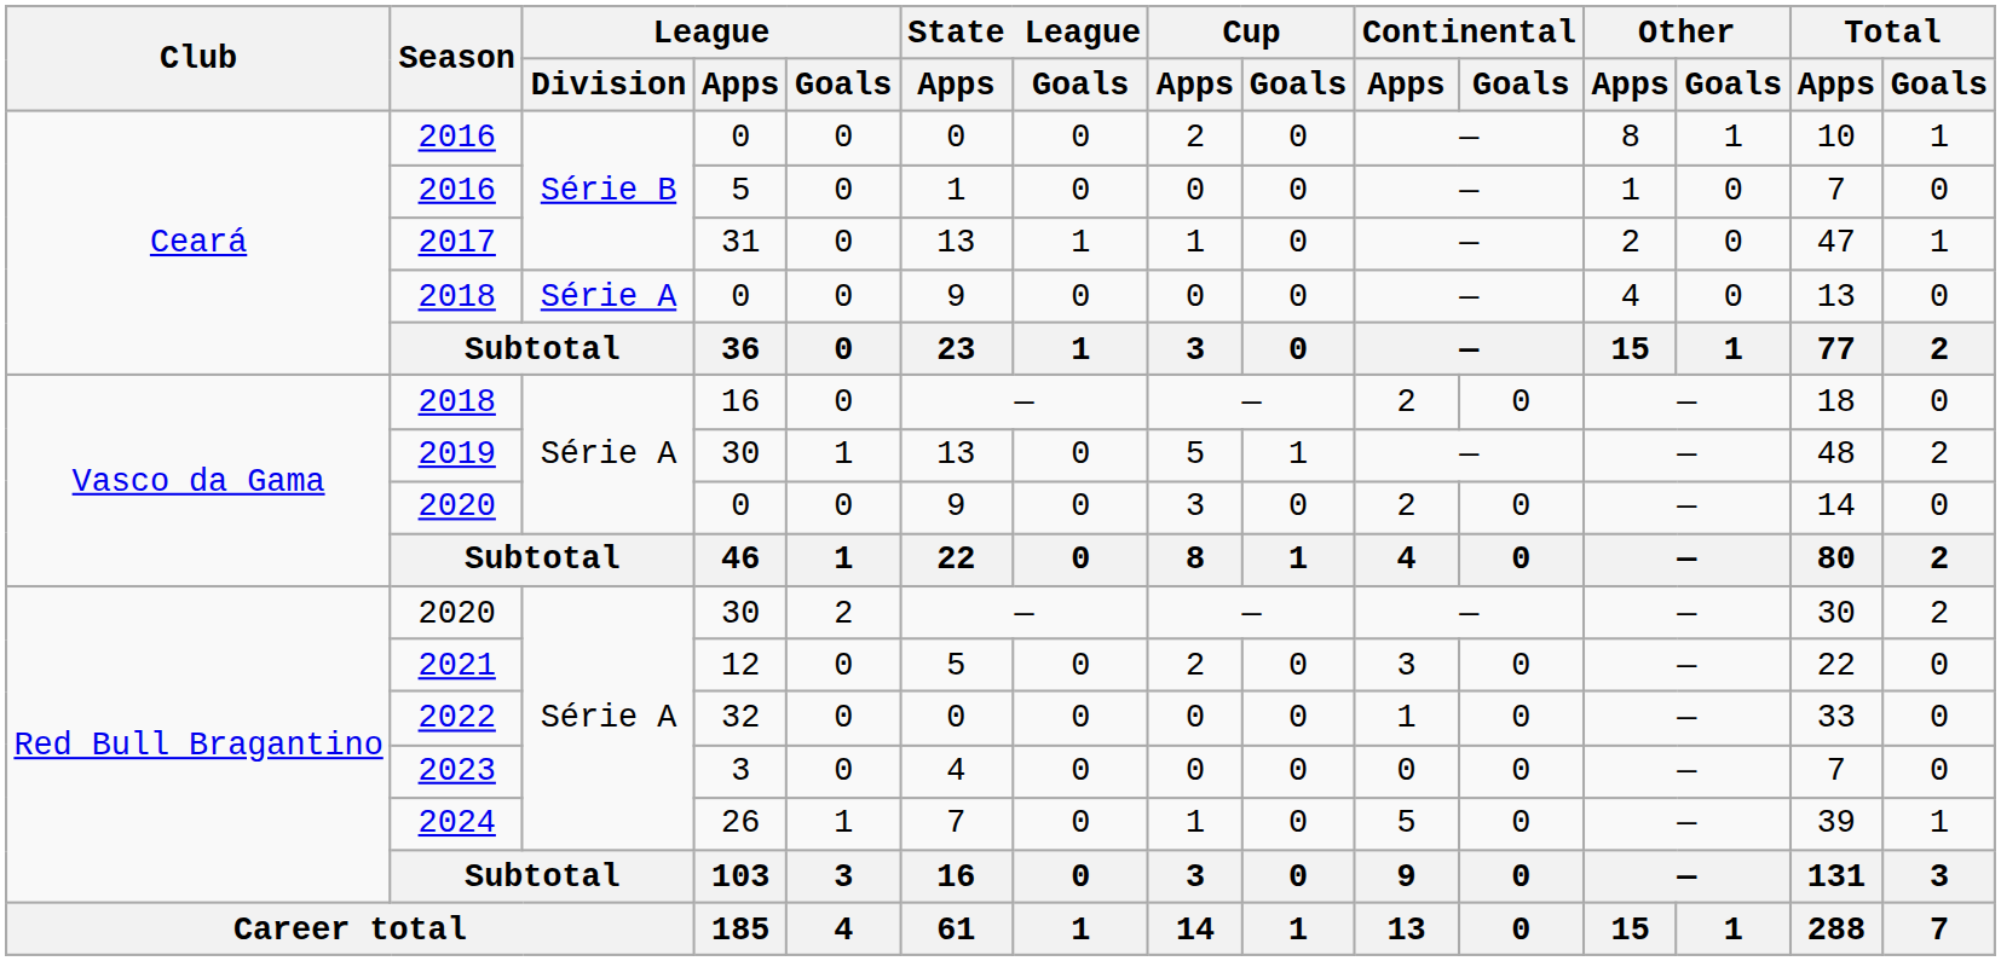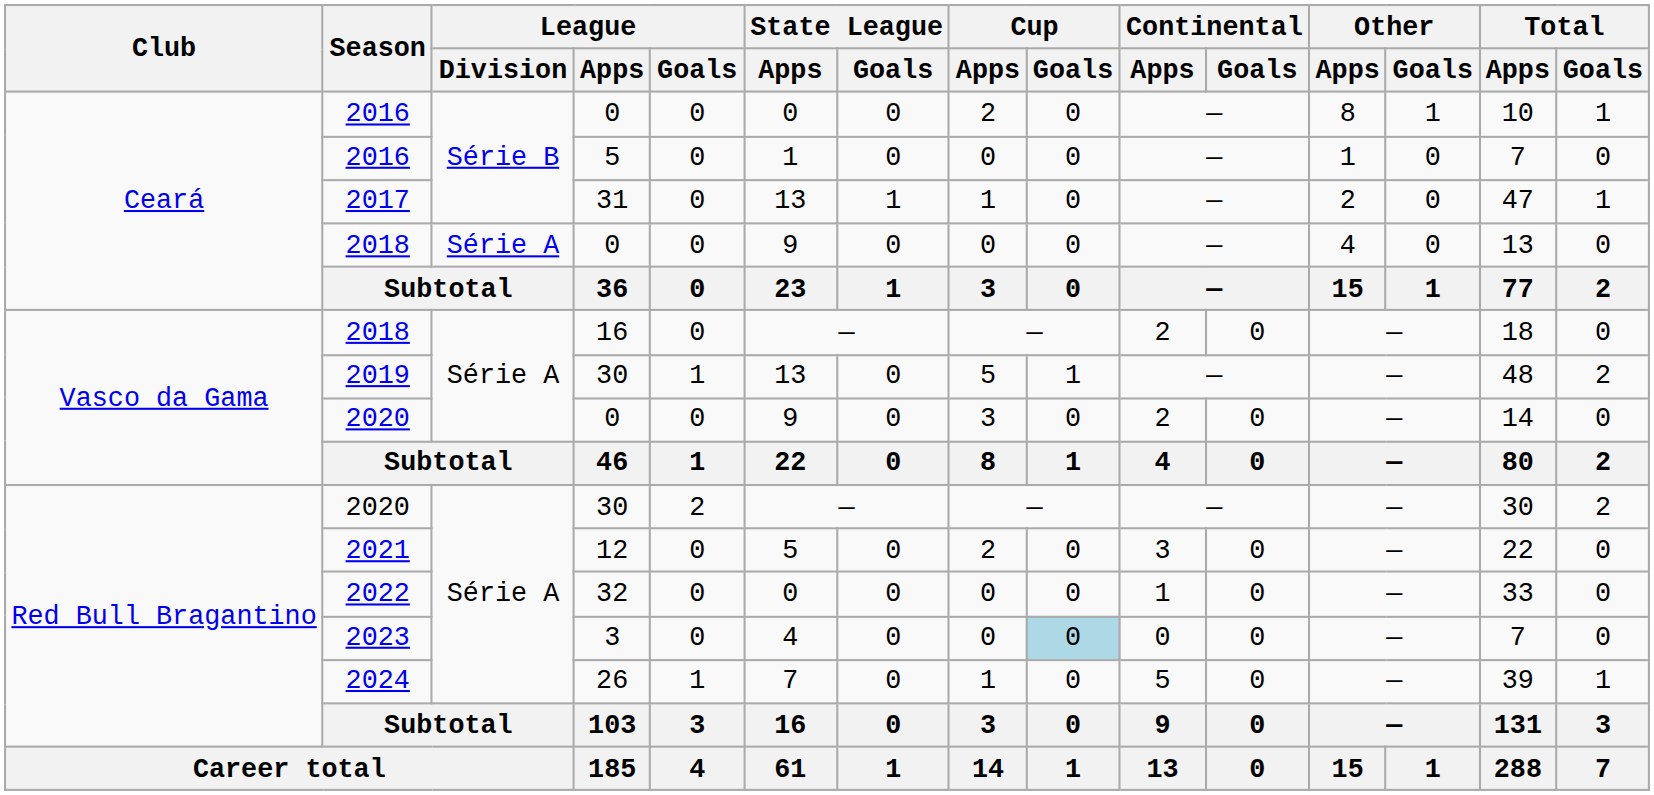2023 | Cup / Goals: no background -> lightblue background
